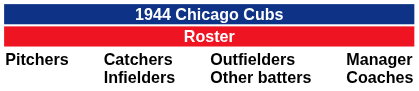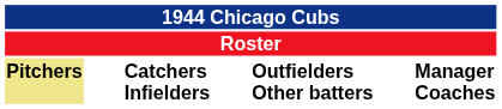Pitchers | column 1: no background -> khaki background
